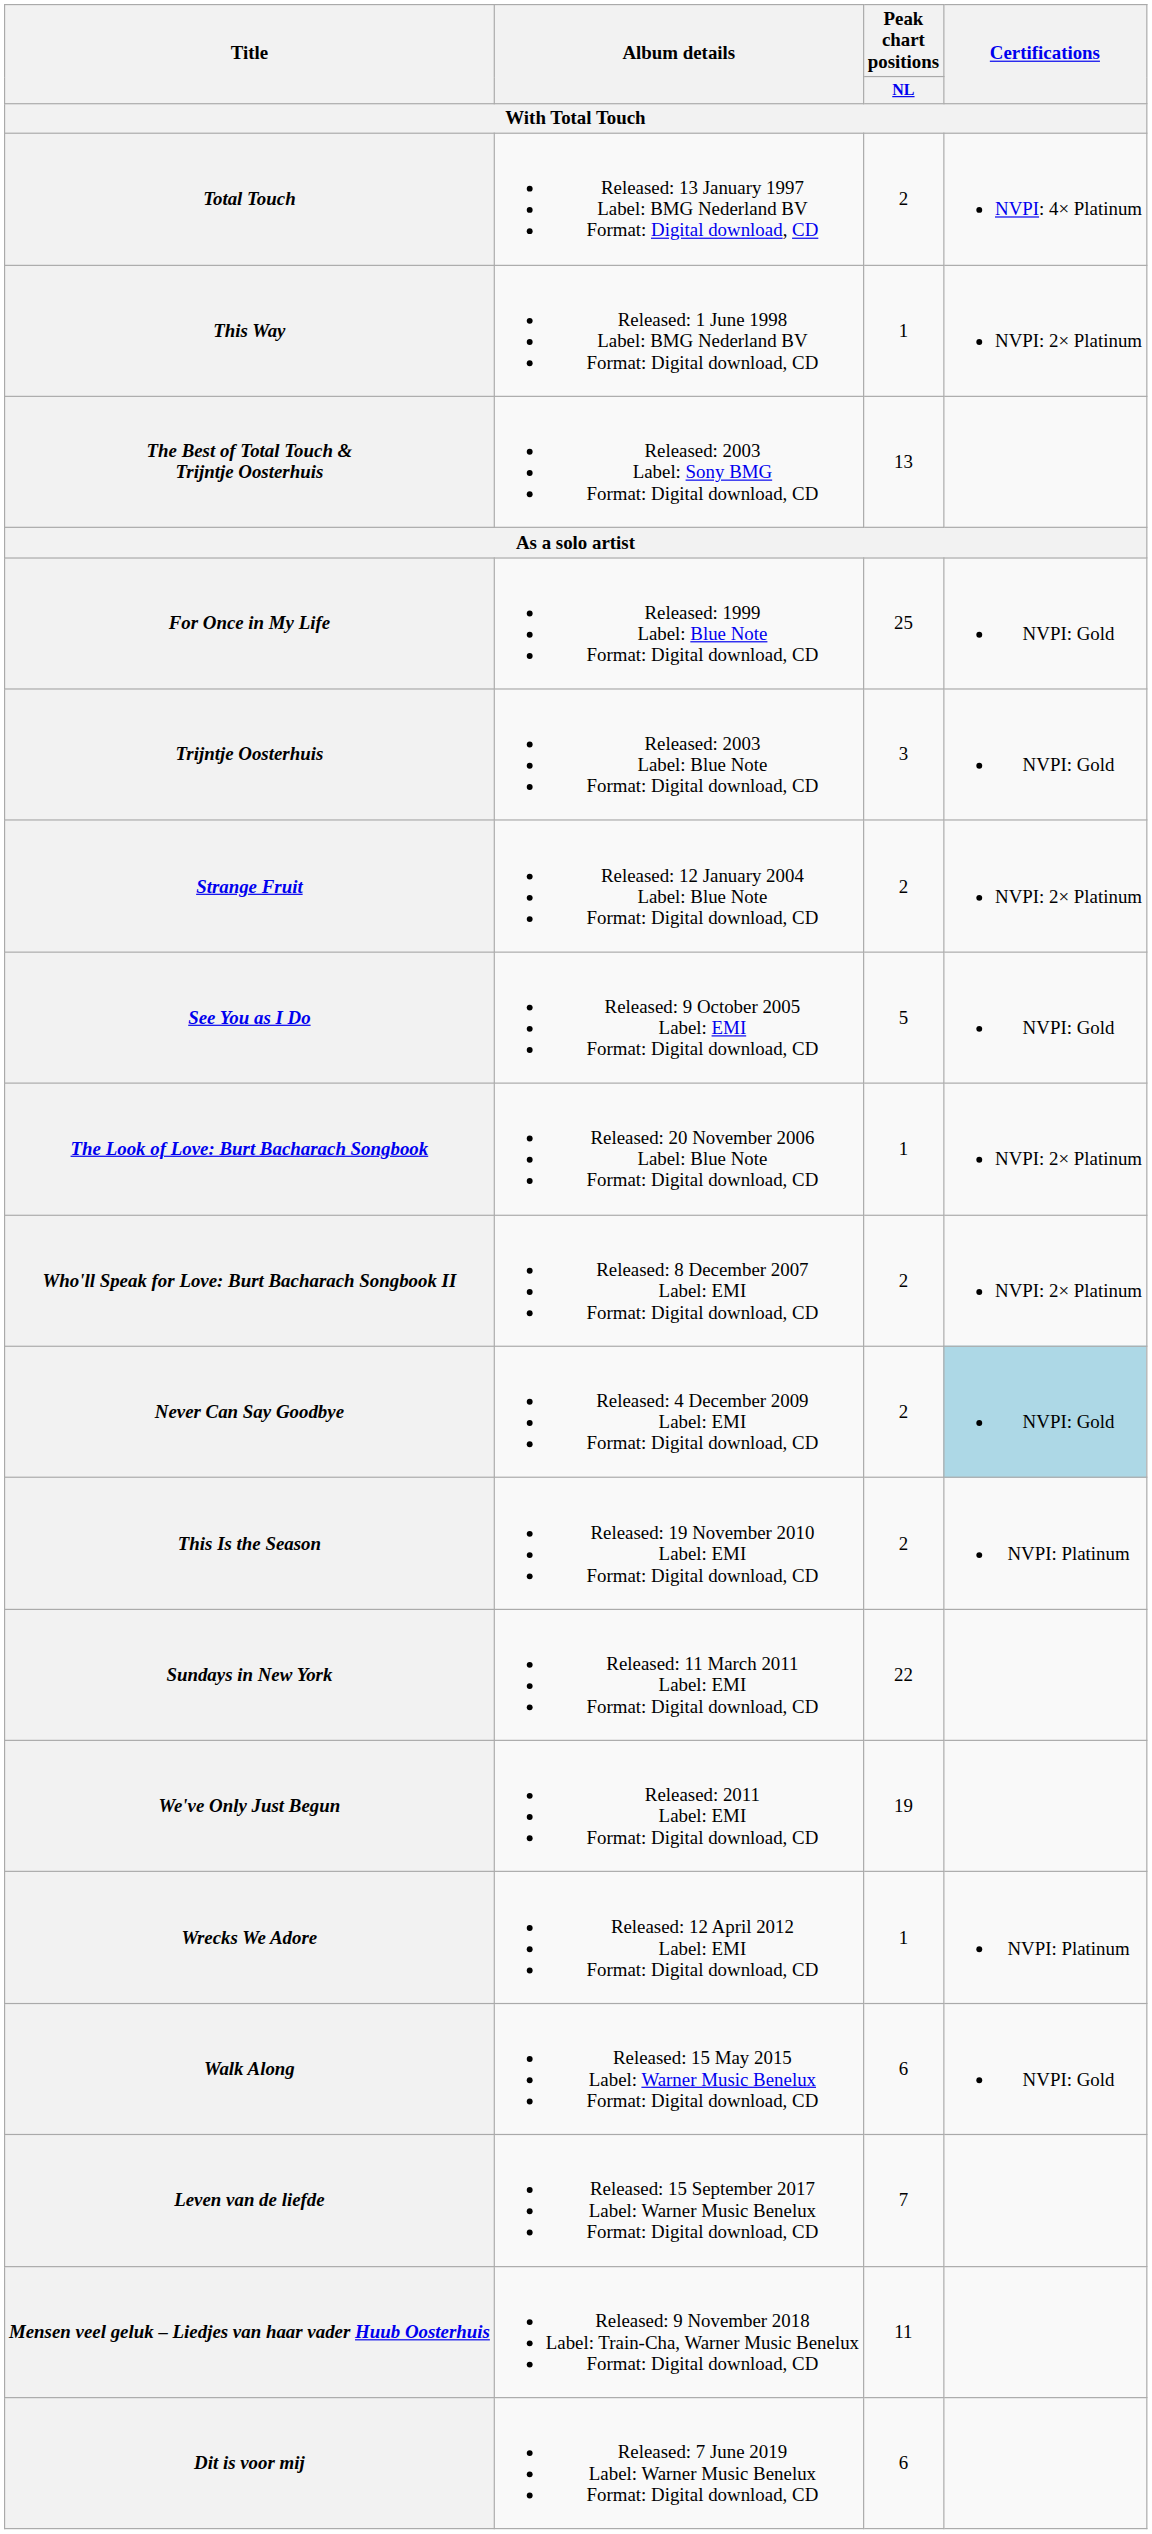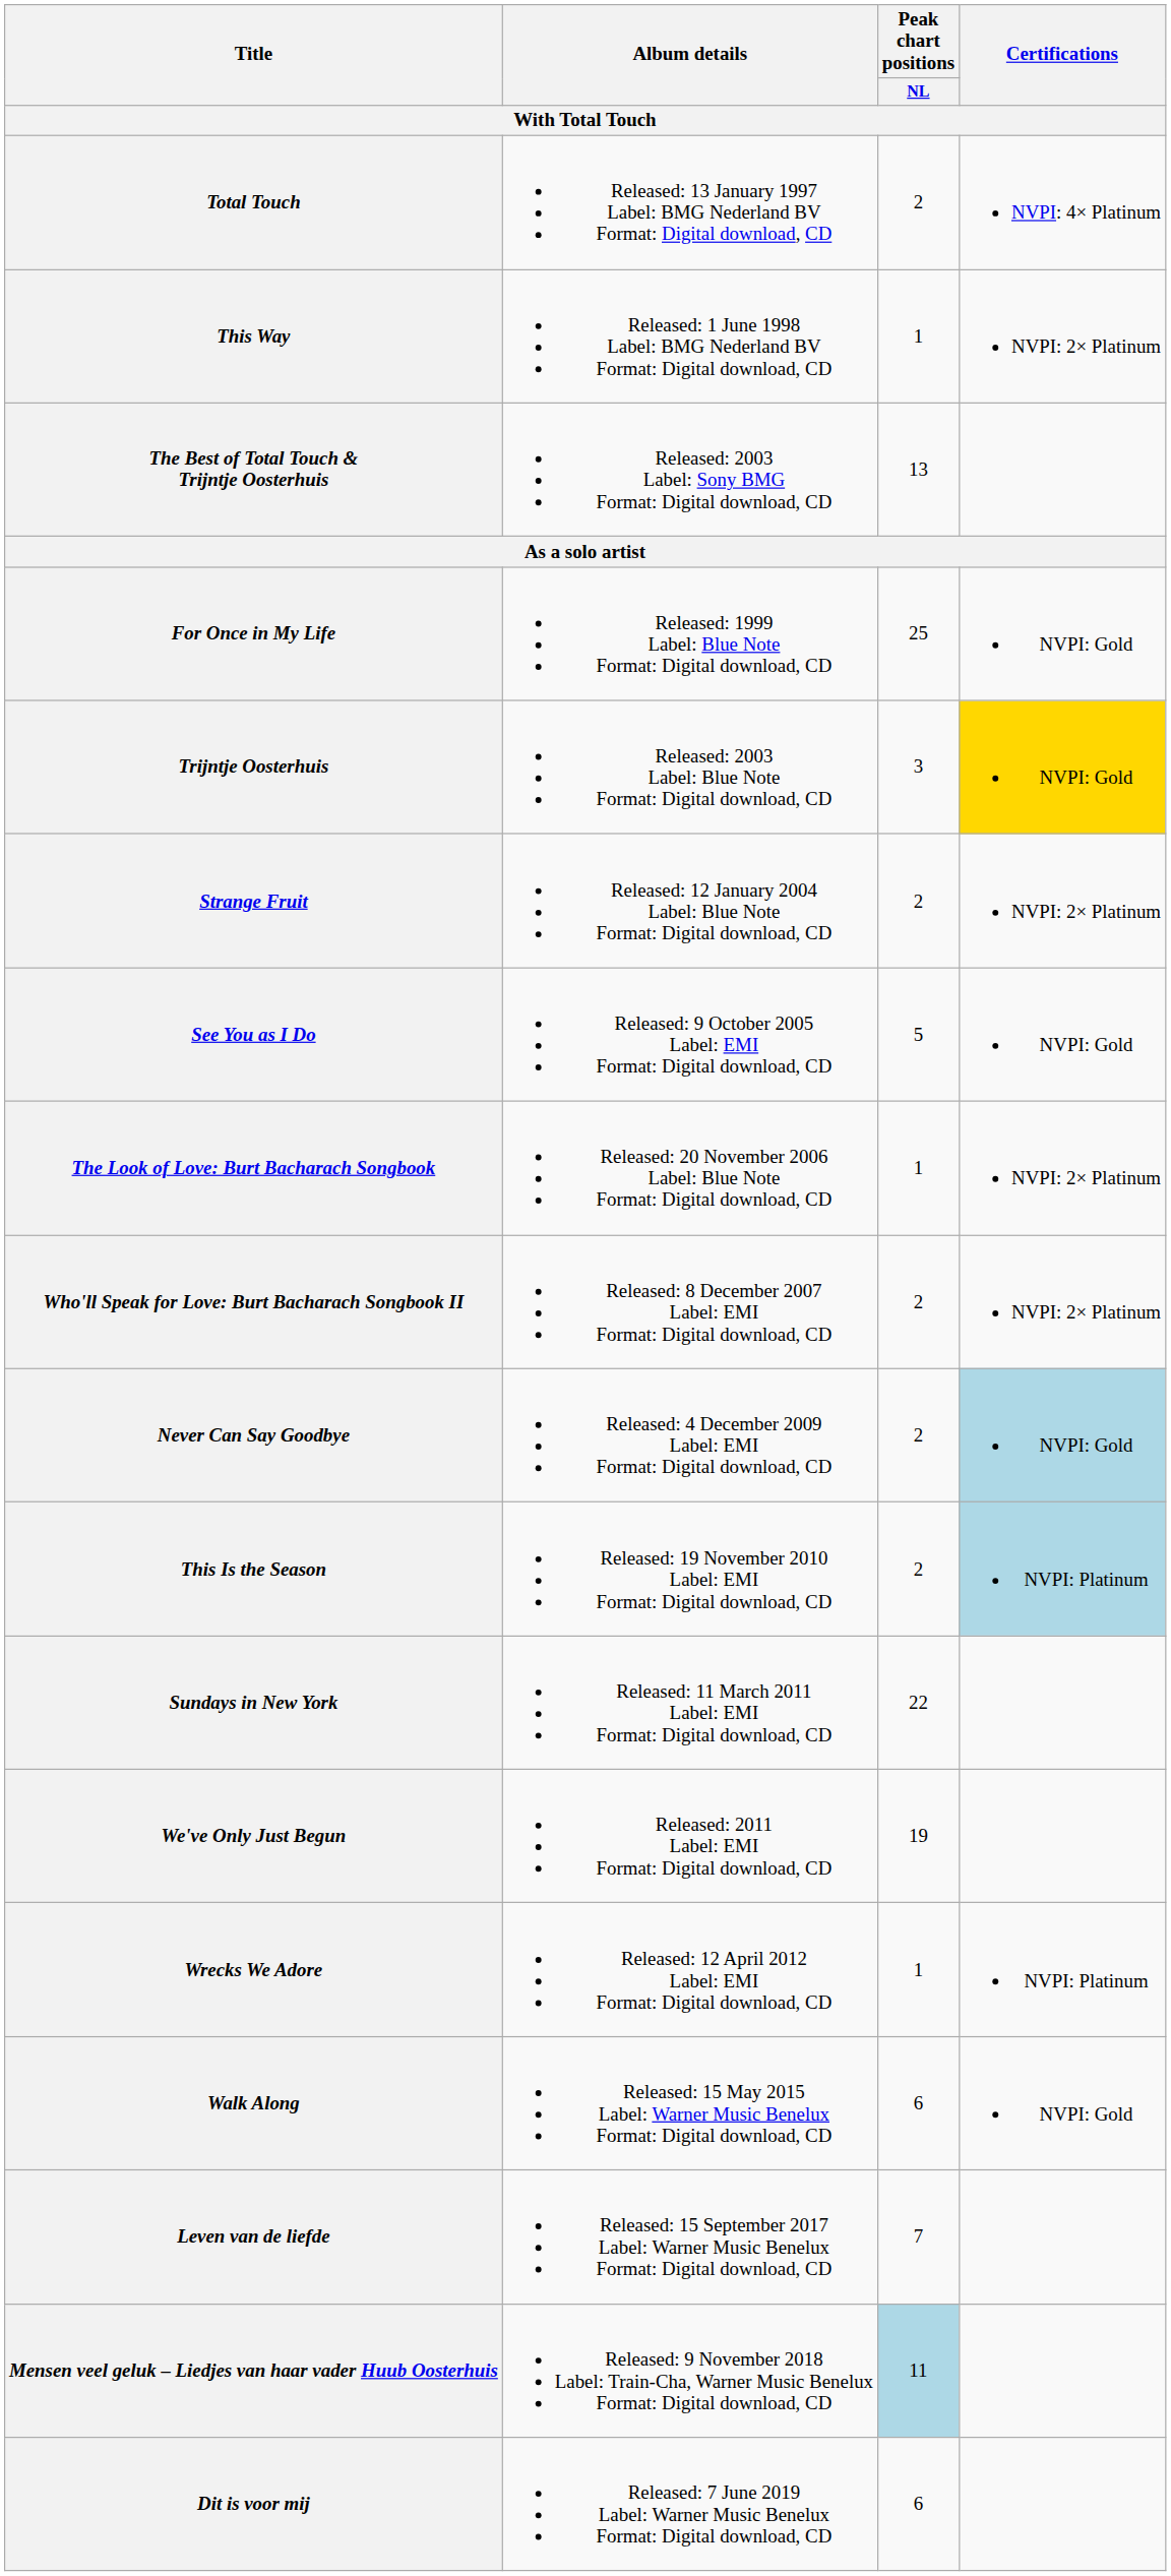Trijntje Oosterhuis | Certifications: no background -> gold background
This Is the Season | Certifications: no background -> lightblue background
Mensen veel geluk – Liedjes van haar vader Huub Oosterhuis | Peak chart positions / NL: no background -> lightblue background
